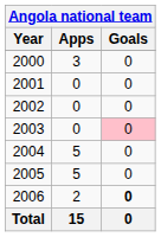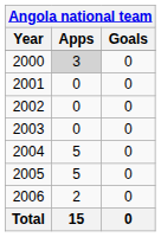2000 | Apps: no background -> lightgrey background
2003 | Goals: pink background -> no background
2006 | Goals: bold -> normal
